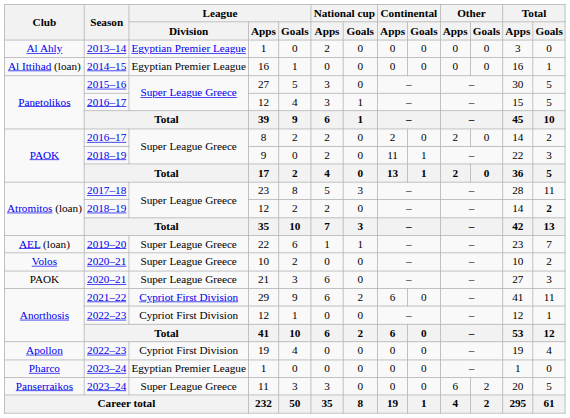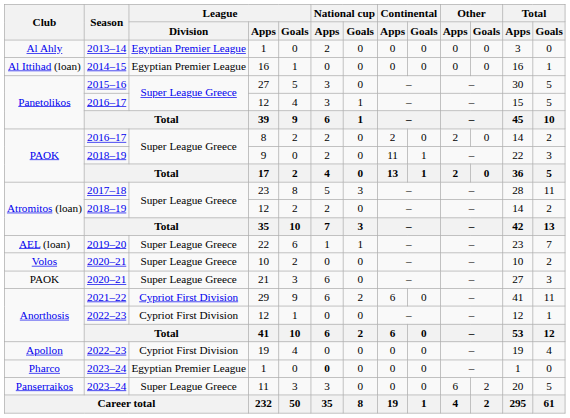Atromitos (loan) / 12 | Total / Goals: bold -> normal
Pharco / 1 | National cup / Apps: normal -> bold
